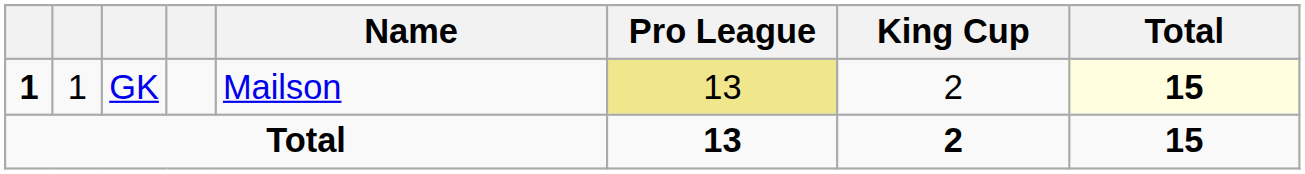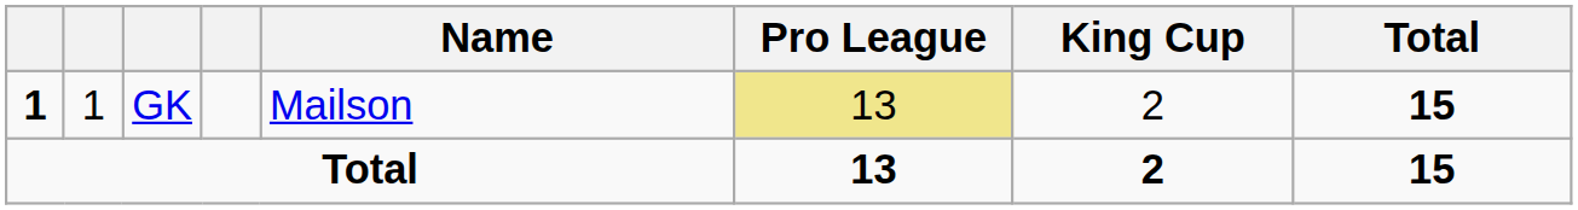row 2 | Total: lightyellow background -> no background
